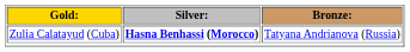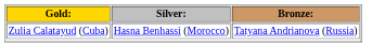Zulia Calatayud (Cuba) | Silver:: bold -> normal
